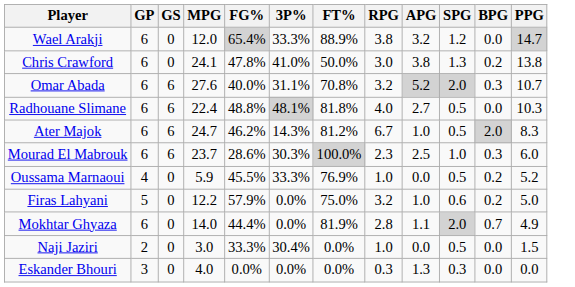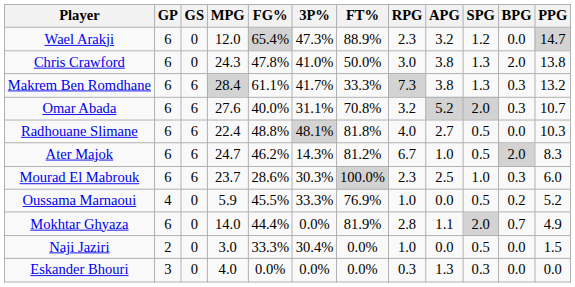Wael Arakji | 3P%: 33.3% -> 47.3%
Wael Arakji | RPG: 3.8 -> 2.3
Chris Crawford | MPG: 24.1 -> 24.3
Chris Crawford | BPG: 0.2 -> 2.0
+ row: Makrem Ben Romdhane | 6 | 6 | 28.4 | 61.1% | 41.7% | 33.3% | 7.3 | 3.8 | 1.3 | 0.3 | 13.2
- row: Firas Lahyani | 5 | 0 | 12.2 | 57.9% | 0.0% | 75.0% | 3.2 | 1.0 | 0.6 | 0.2 | 5.0
